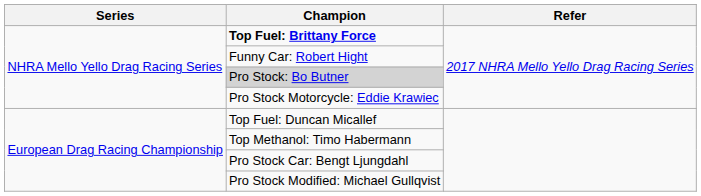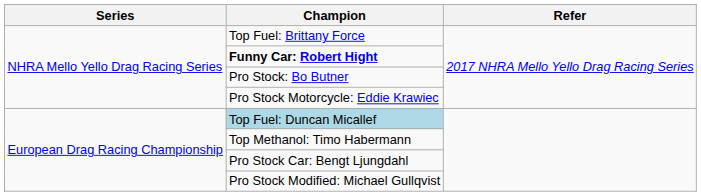Top Fuel: Brittany Force | Champion: bold -> normal
Funny Car: Robert Hight | Champion: normal -> bold
Pro Stock: Bo Butner | Champion: lightgrey background -> no background
Top Fuel: Duncan Micallef | Champion: no background -> lightblue background
